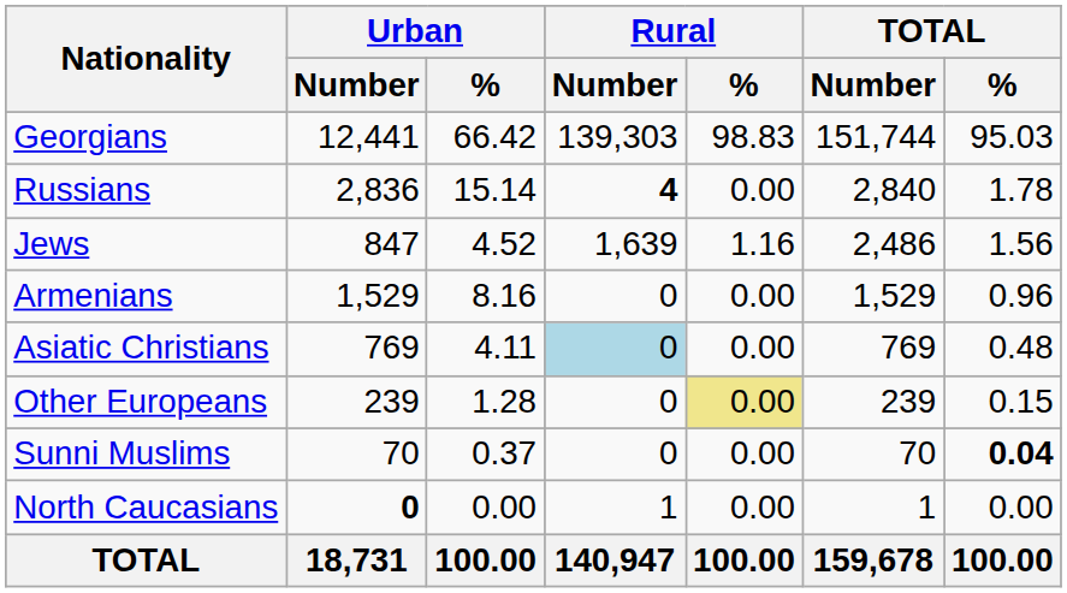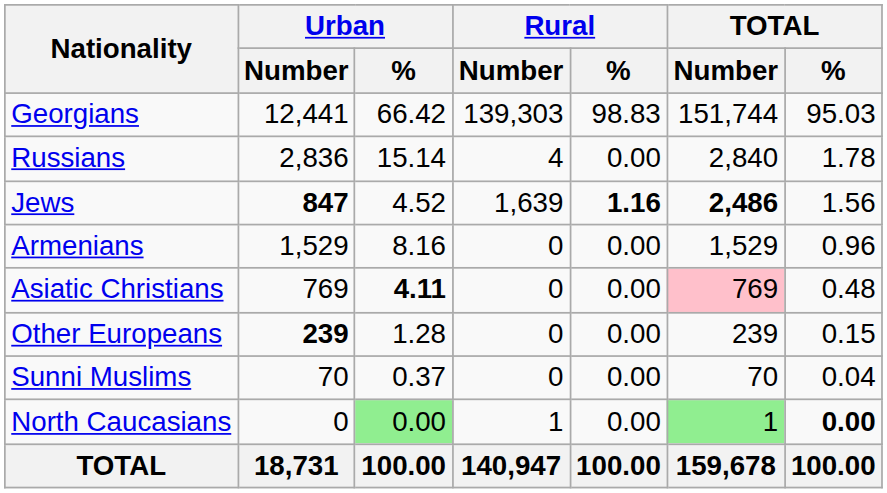Russians | Rural / Number: bold -> normal
Jews | Urban / Number: normal -> bold
Jews | Rural / %: normal -> bold
Jews | TOTAL / Number: normal -> bold
Asiatic Christians | Urban / %: normal -> bold
Asiatic Christians | Rural / Number: lightblue background -> no background
Asiatic Christians | TOTAL / Number: no background -> pink background
Other Europeans | Urban / Number: normal -> bold
Other Europeans | Rural / %: khaki background -> no background
Sunni Muslims | TOTAL / %: bold -> normal
North Caucasians | Urban / Number: bold -> normal
North Caucasians | Urban / %: no background -> lightgreen background
North Caucasians | TOTAL / Number: no background -> lightgreen background
North Caucasians | TOTAL / %: normal -> bold
